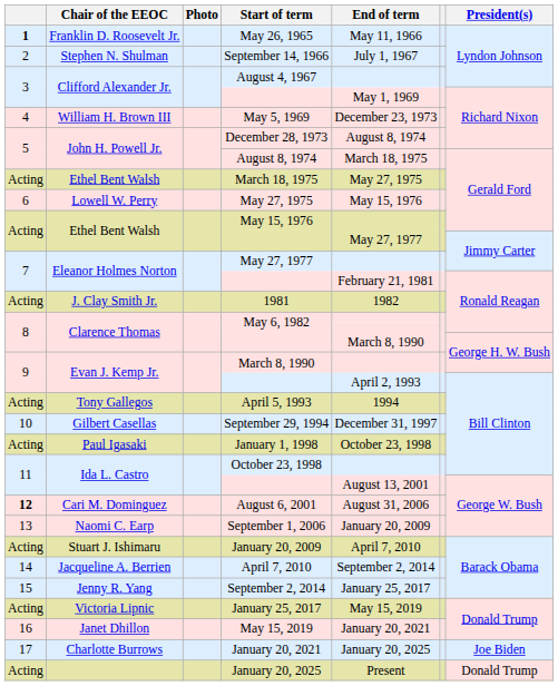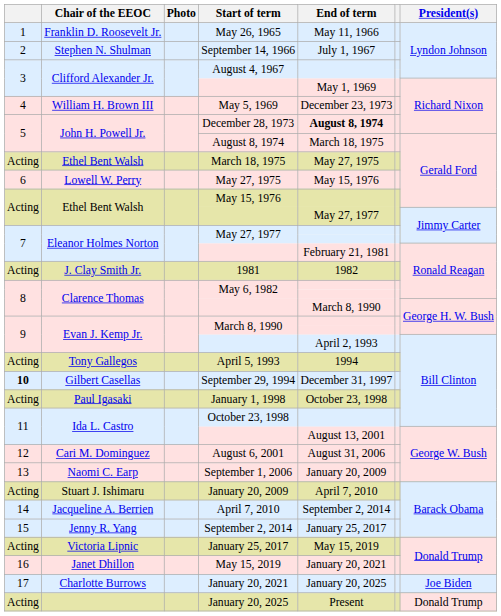May 26, 1965 | column 1: bold -> normal
December 28, 1973 | End of term: normal -> bold
September 29, 1994 | column 1: normal -> bold
August 6, 2001 | column 1: bold -> normal
